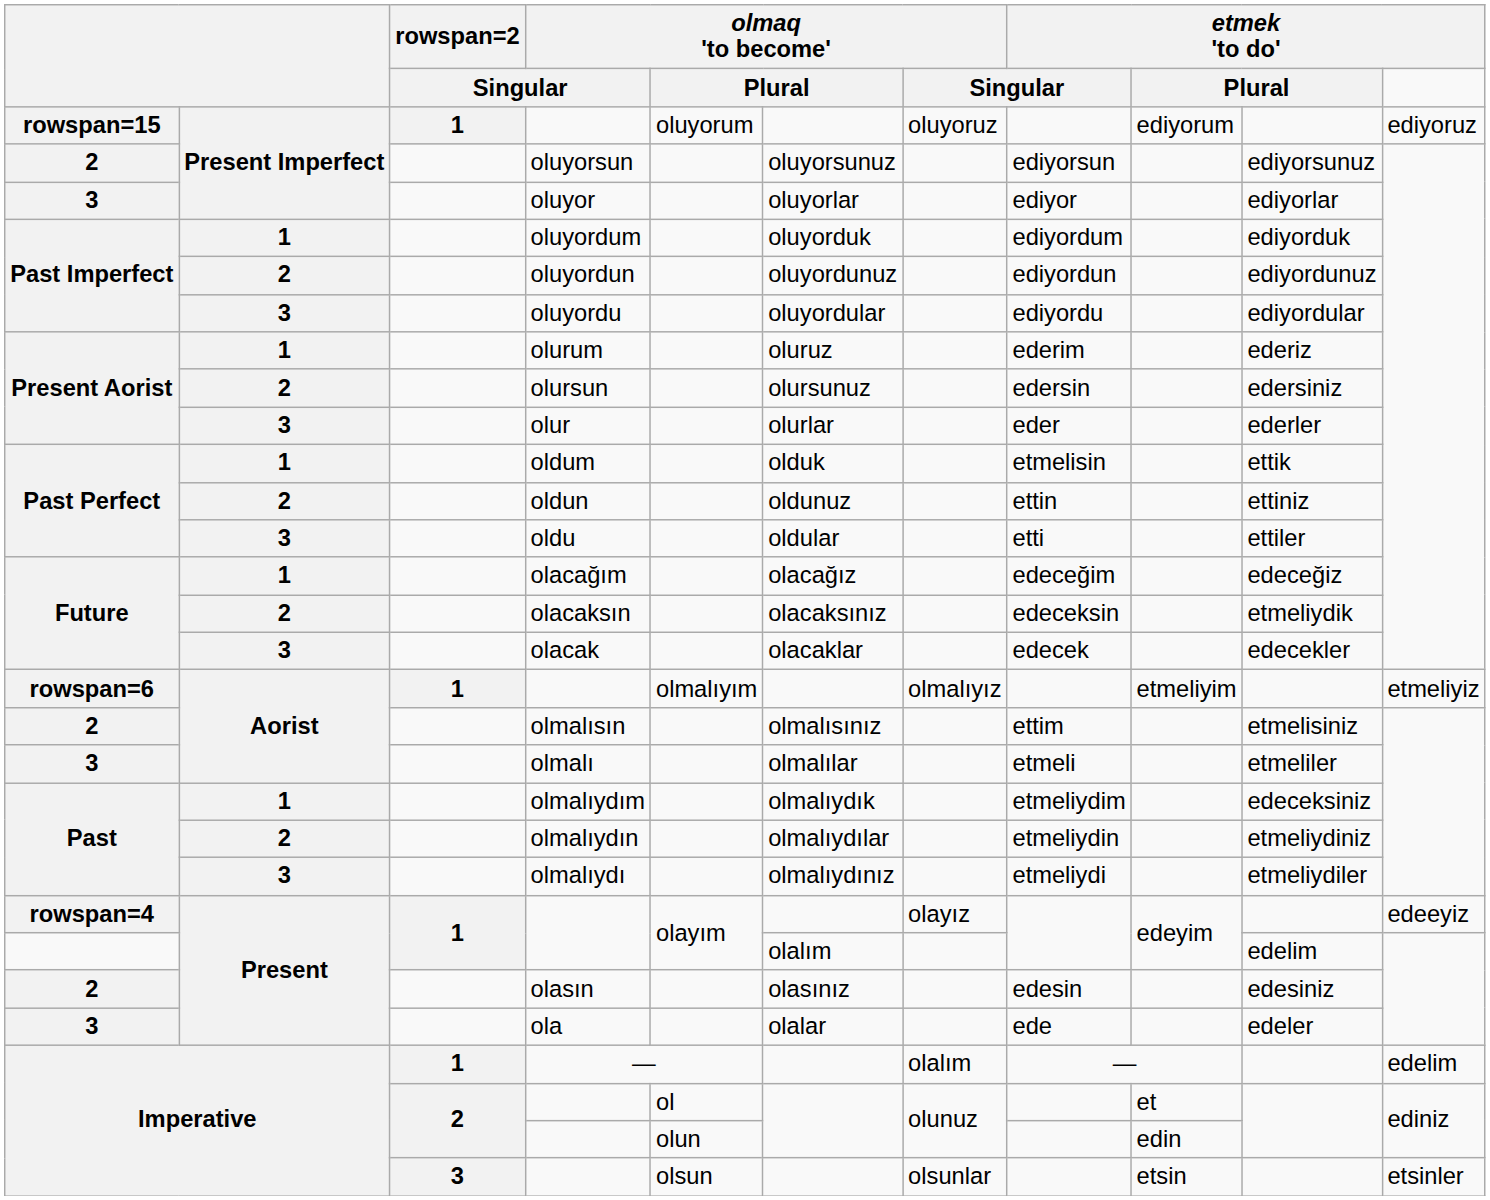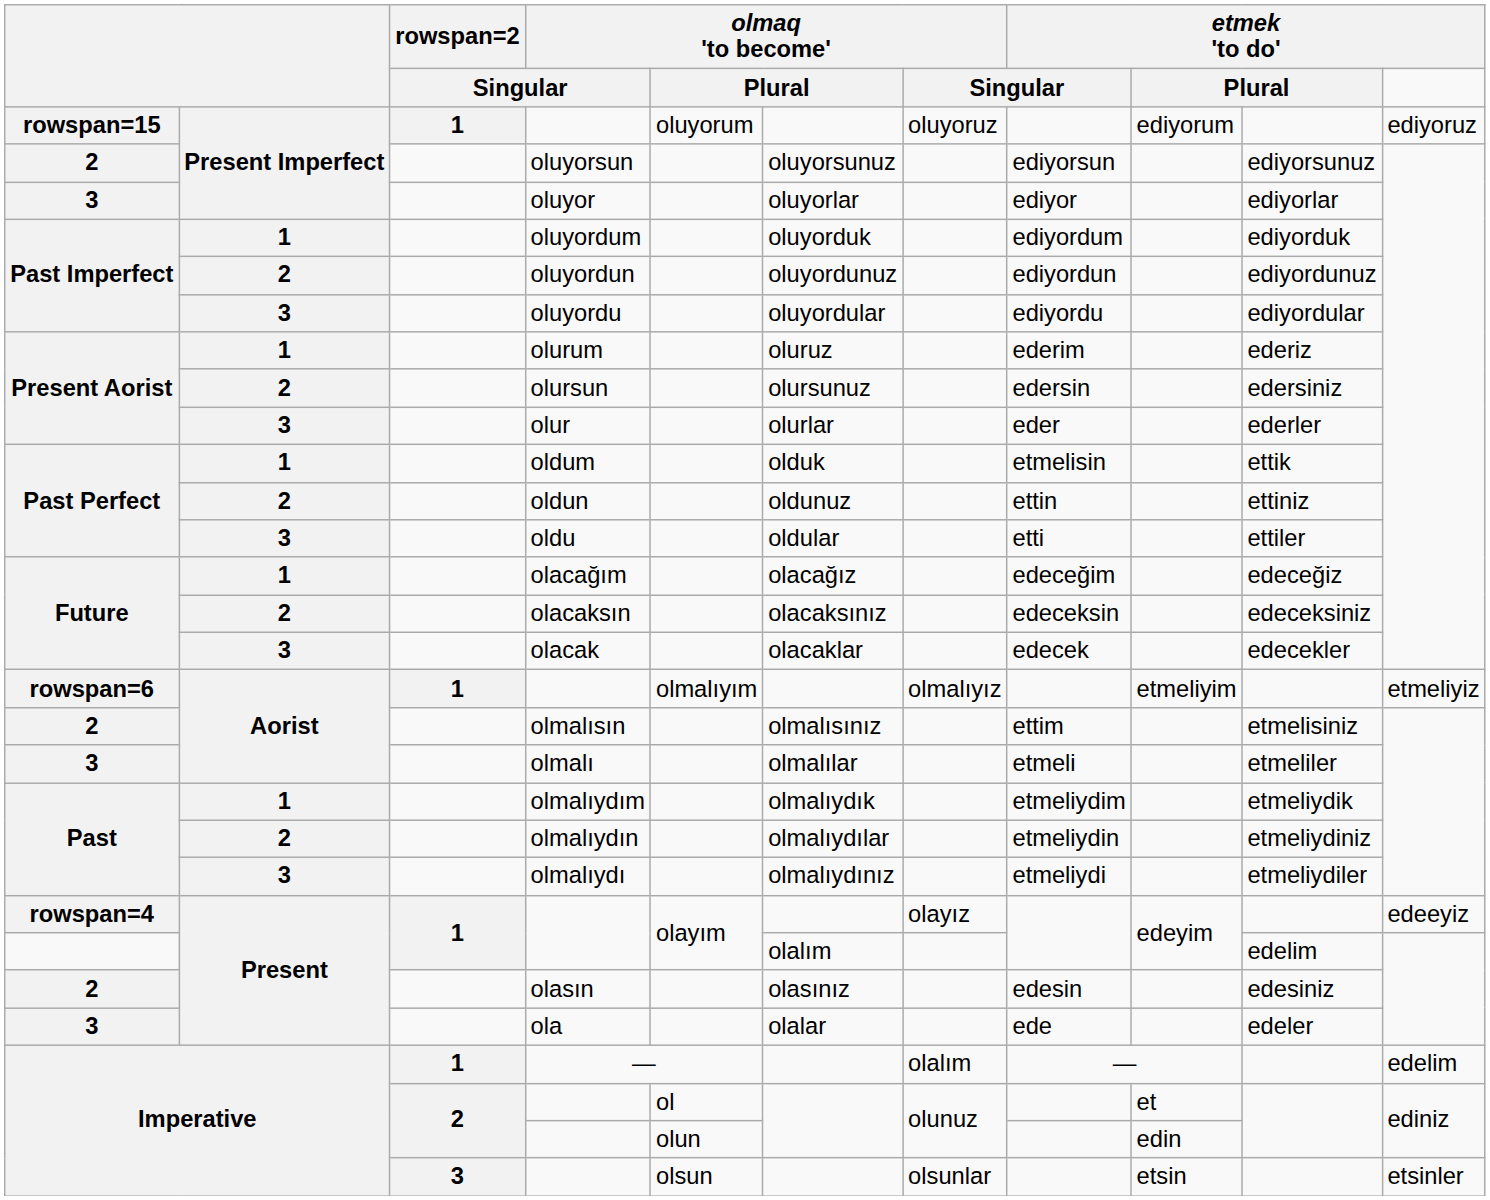olacaksın | column 10: etmeliydik -> edeceksiniz
olmalıydım | column 10: edeceksiniz -> etmeliydik
